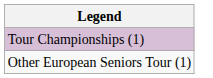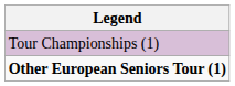row 3 | column 1: normal -> bold
